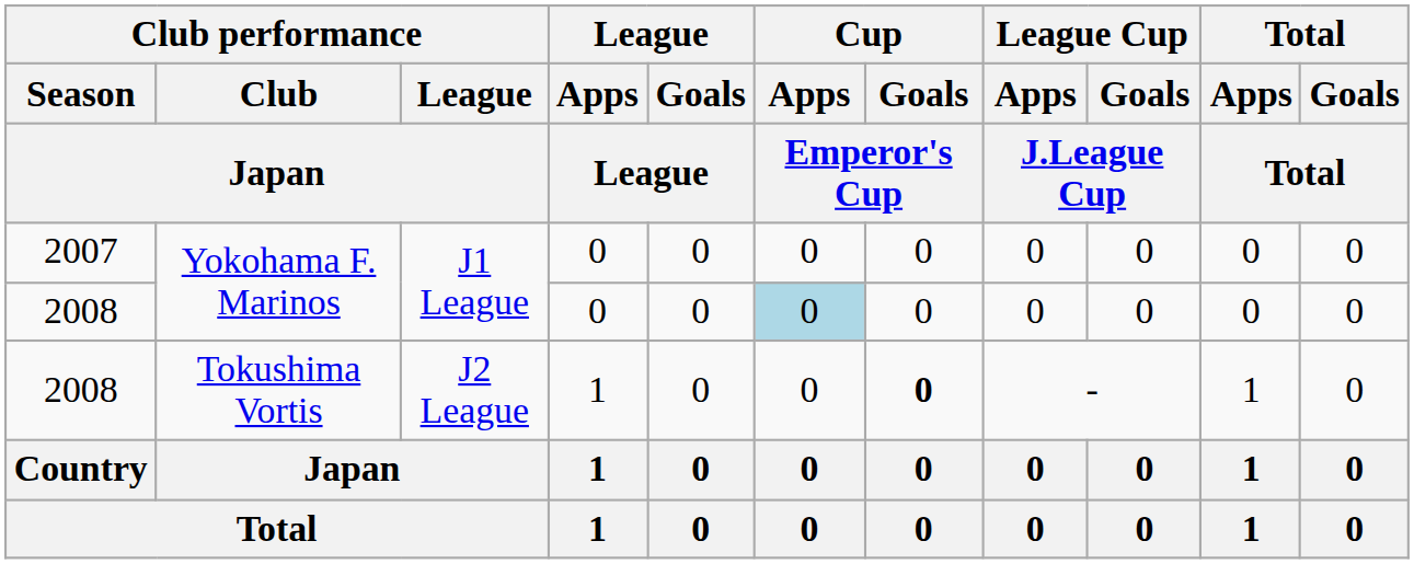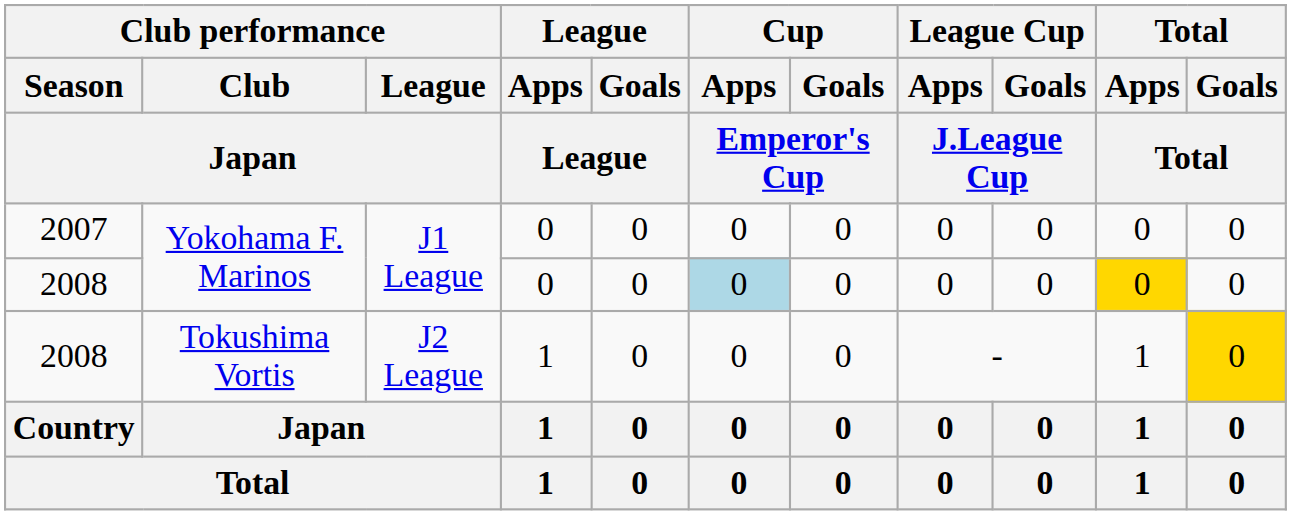2008 / Yokohama F. Marinos | Total / Apps / Total: no background -> gold background
2008 / Tokushima Vortis | Cup / Goals / Emperor's Cup: bold -> normal
2008 / Tokushima Vortis | Total / Goals / Total: no background -> gold background
